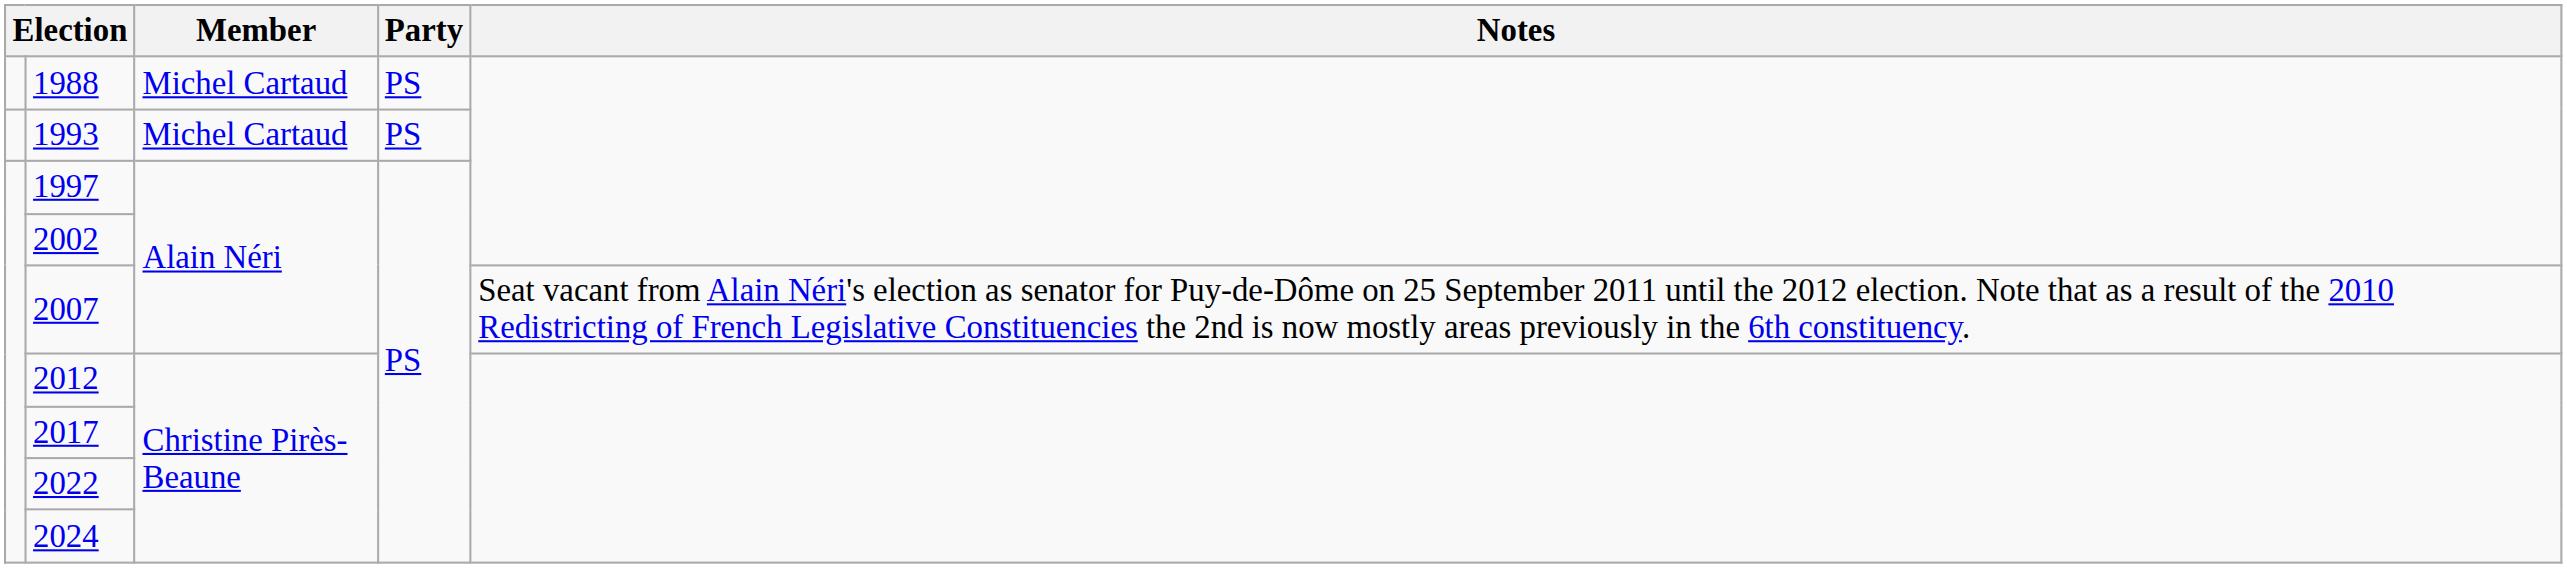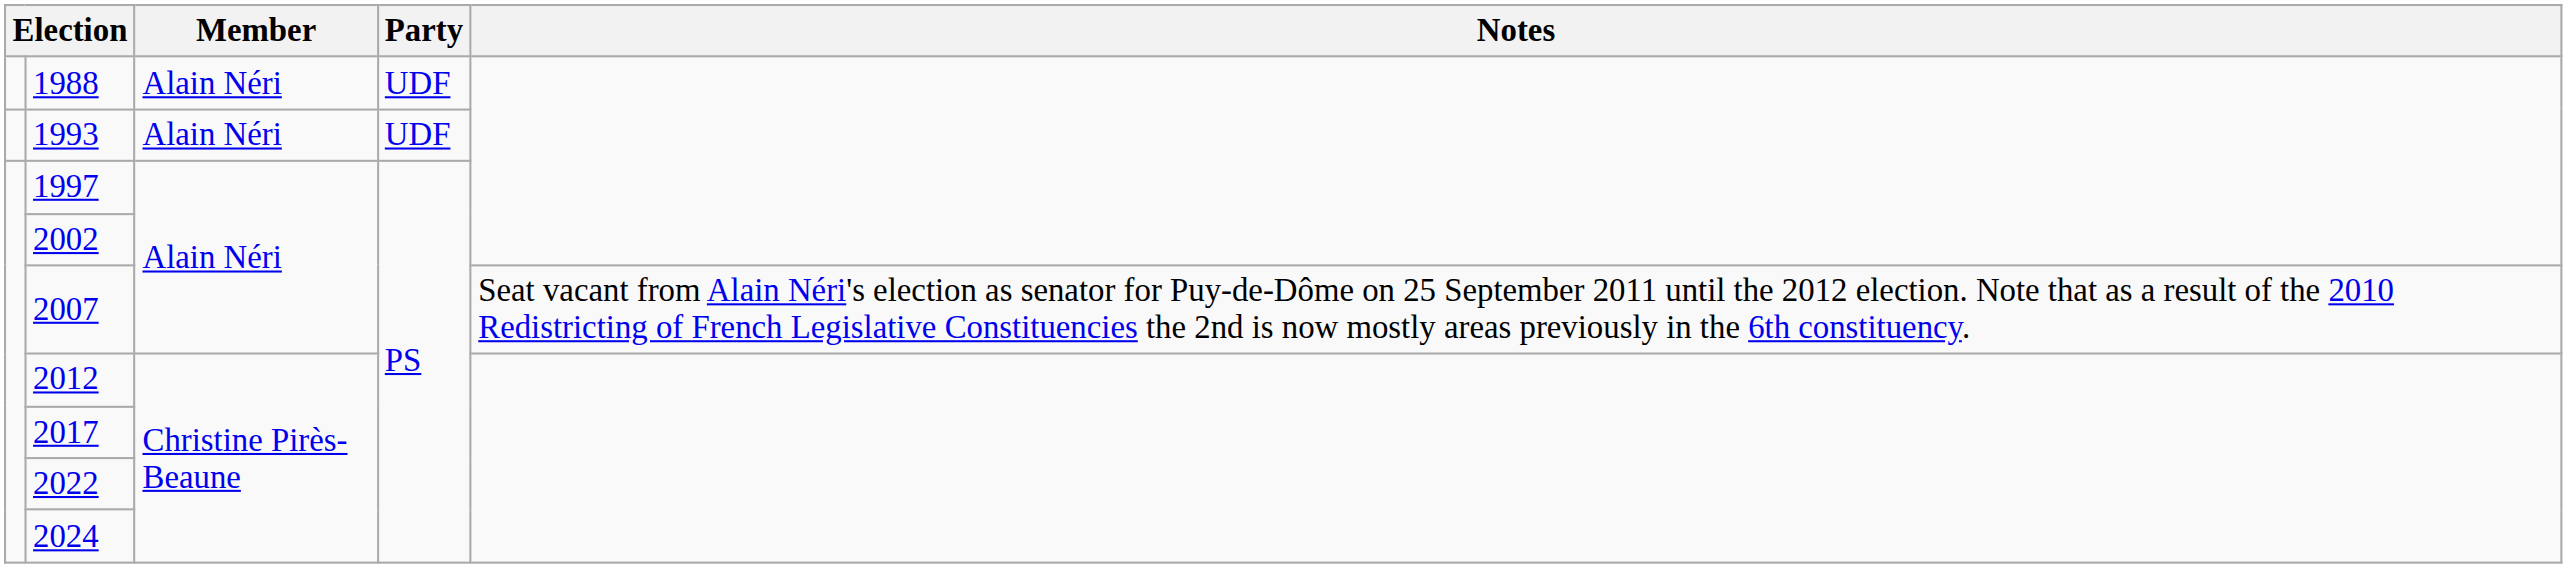1988 | Member: Michel Cartaud -> Alain Néri
1988 | Party: PS -> UDF
1993 | Member: Michel Cartaud -> Alain Néri
1993 | Party: PS -> UDF
